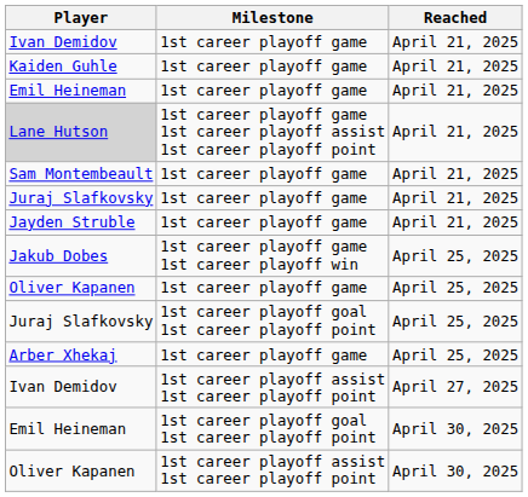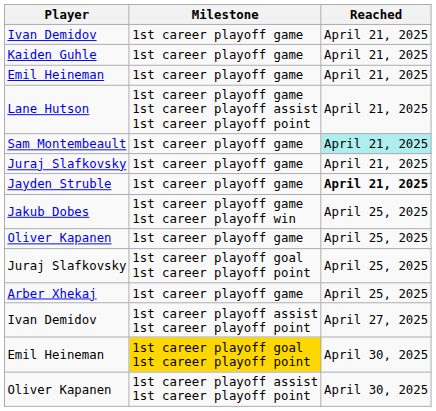row 5 | Player: lightgrey background -> no background
row 6 | Reached: no background -> paleturquoise background
row 8 | Reached: normal -> bold
row 14 | Milestone: no background -> gold background
